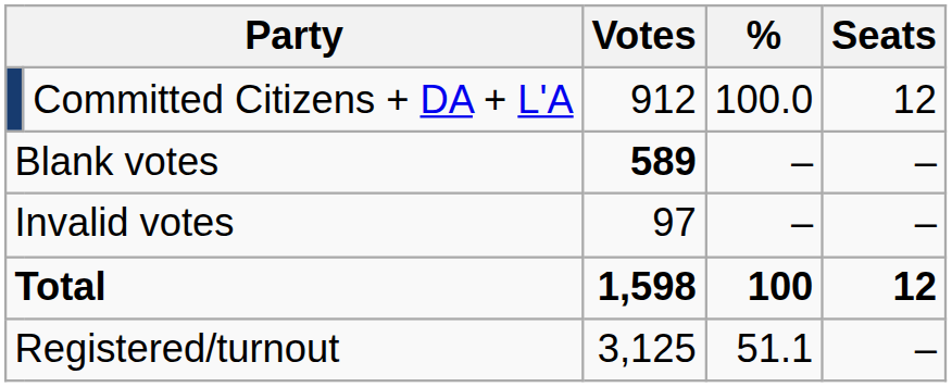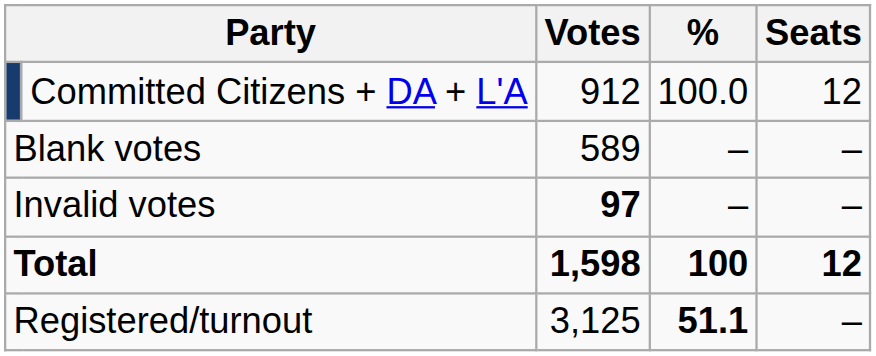Blank votes | Votes: bold -> normal
Invalid votes | Votes: normal -> bold
Registered/turnout | %: normal -> bold
